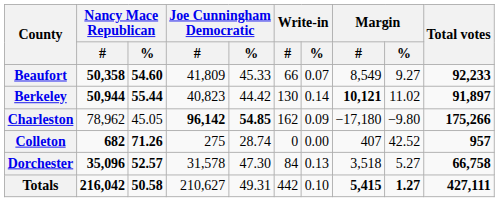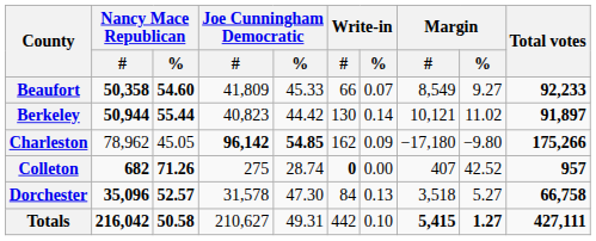Berkeley | Margin / #: bold -> normal
Colleton | Write-in / #: normal -> bold
